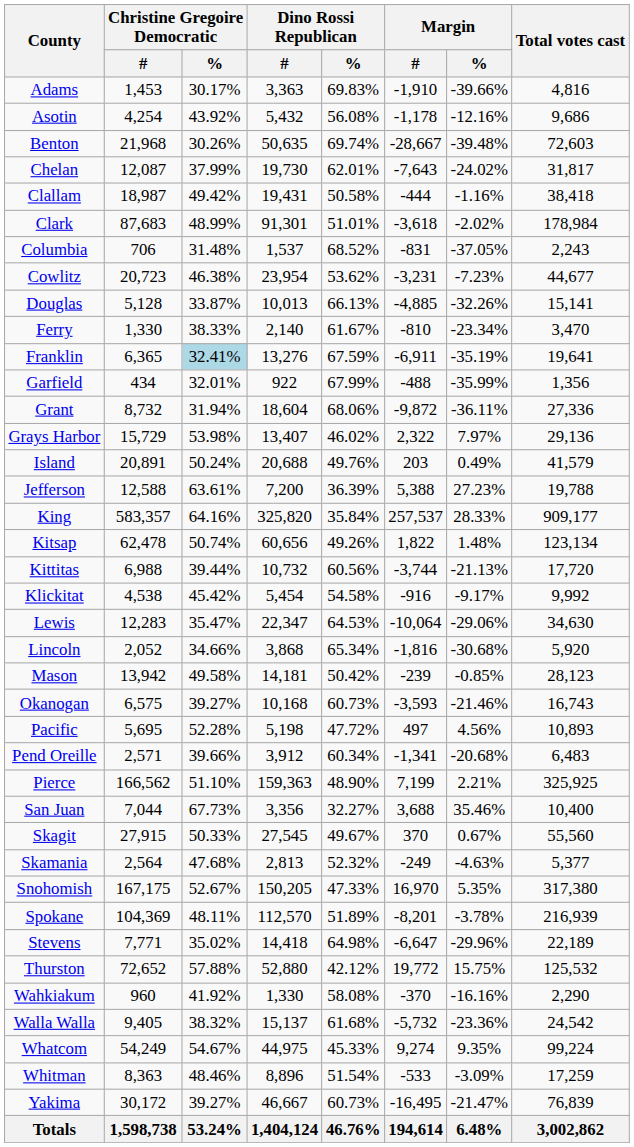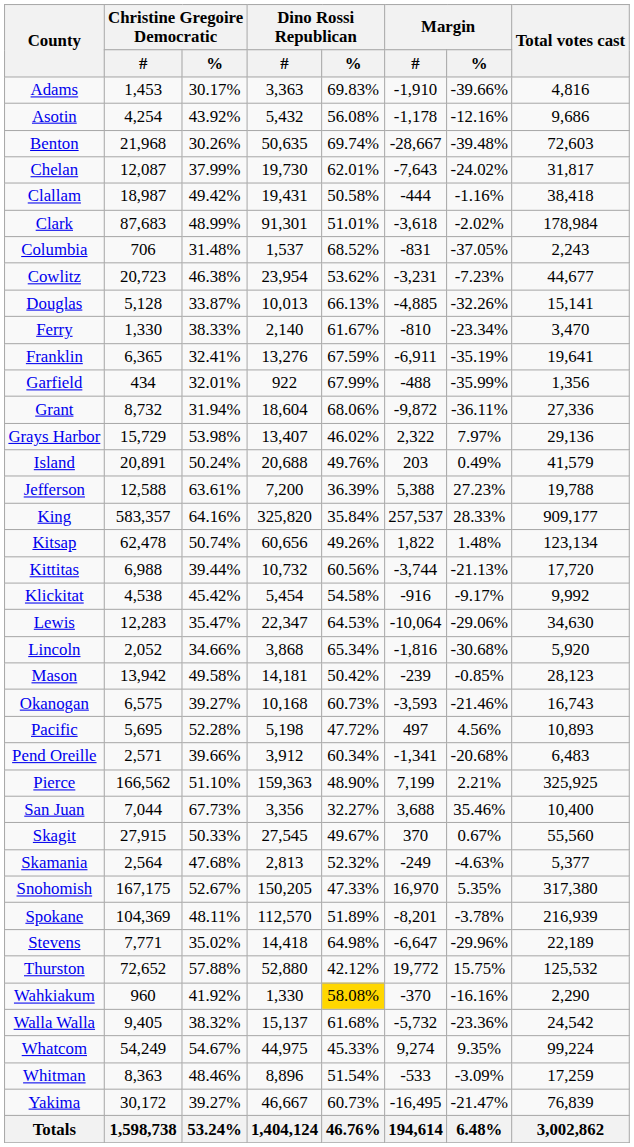Franklin | Christine Gregoire Democratic / %: lightblue background -> no background
Wahkiakum | Dino Rossi Republican / %: no background -> gold background
